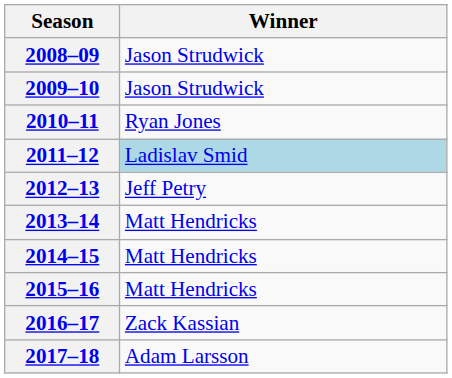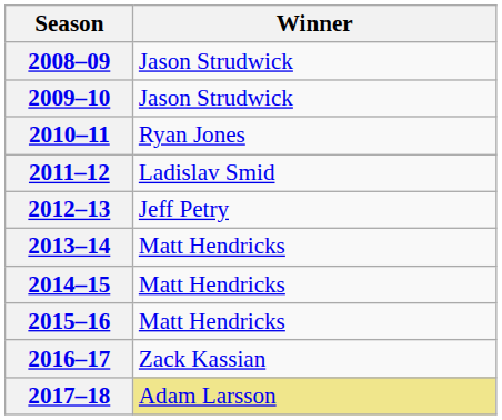2011–12 | Winner: lightblue background -> no background
2017–18 | Winner: no background -> khaki background
